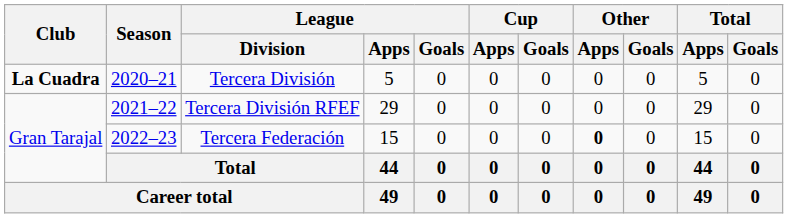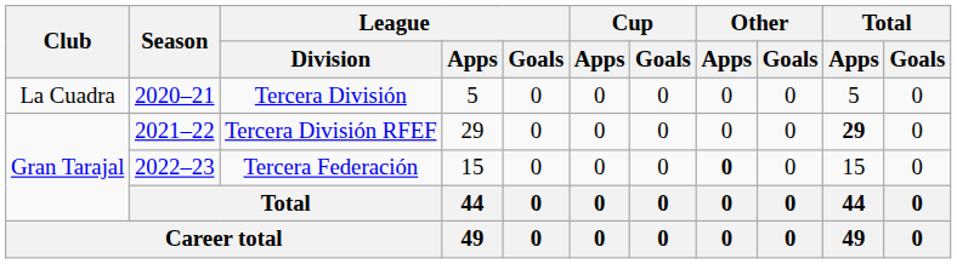Tercera División | Club: bold -> normal
Tercera División RFEF | Total / Apps: normal -> bold
